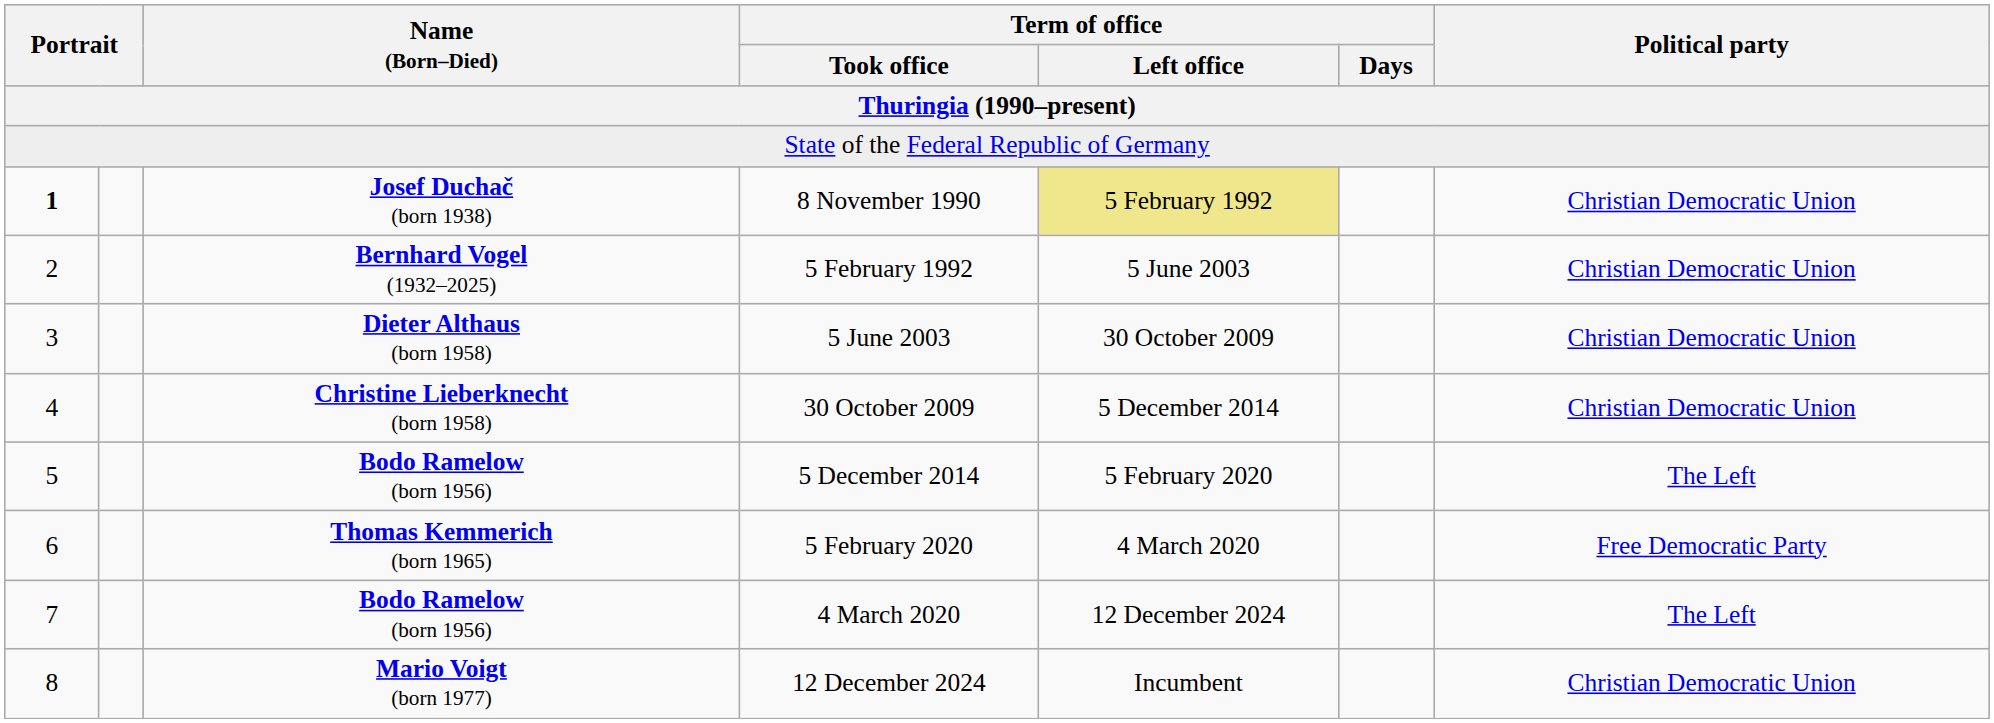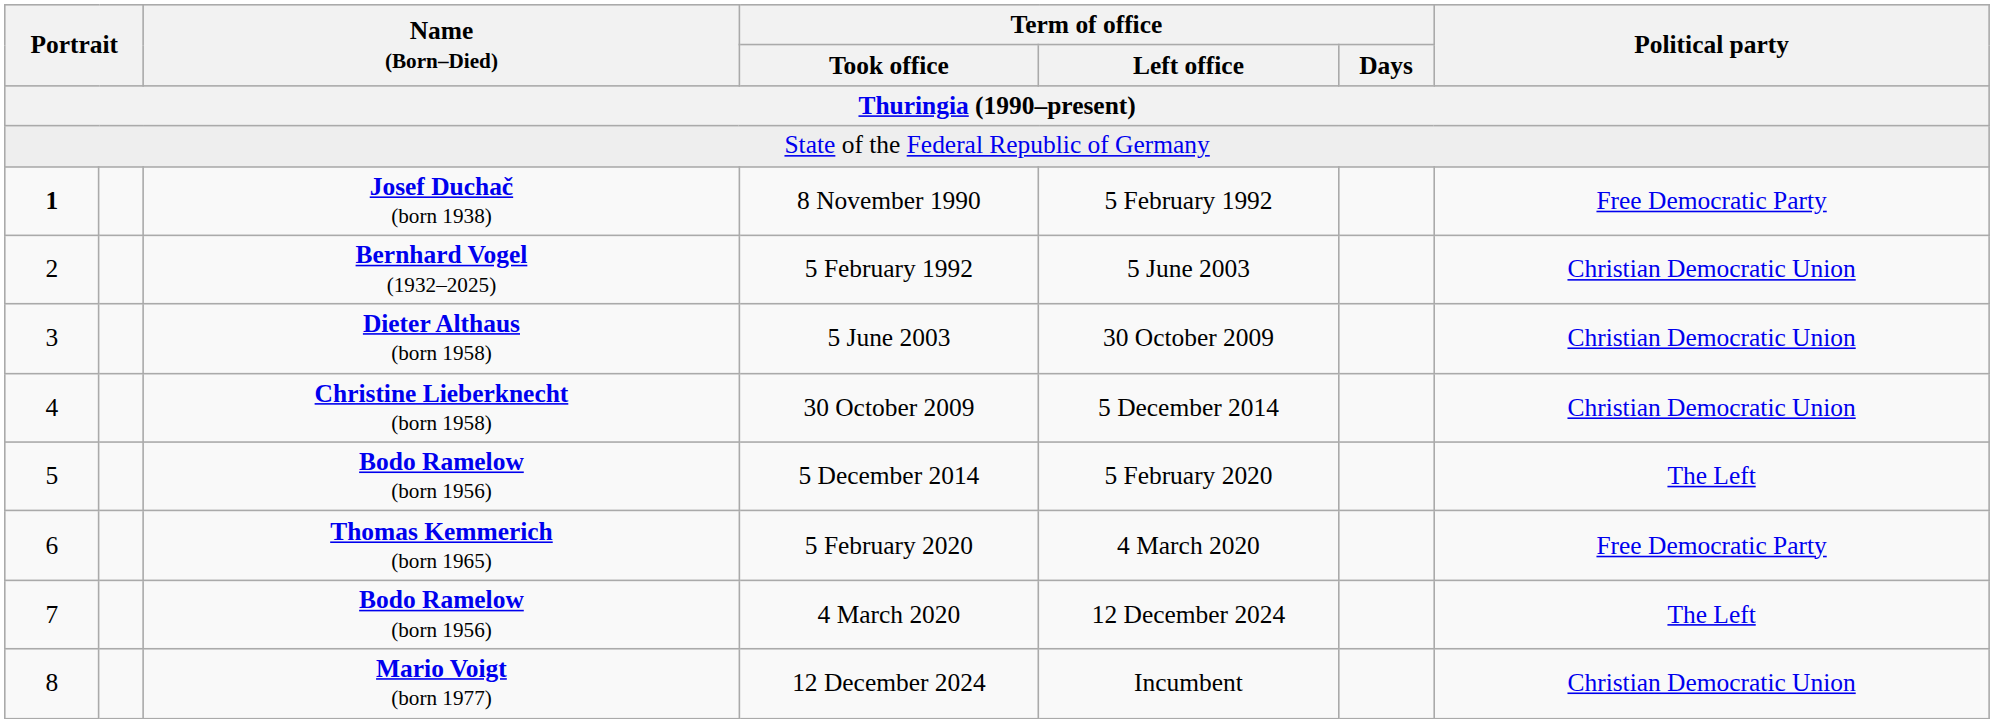8 November 1990 | Term of office / Left office / Thuringia (1990–present): khaki background -> no background
8 November 1990 | Political party / Thuringia (1990–present): Christian Democratic Union -> Free Democratic Party
